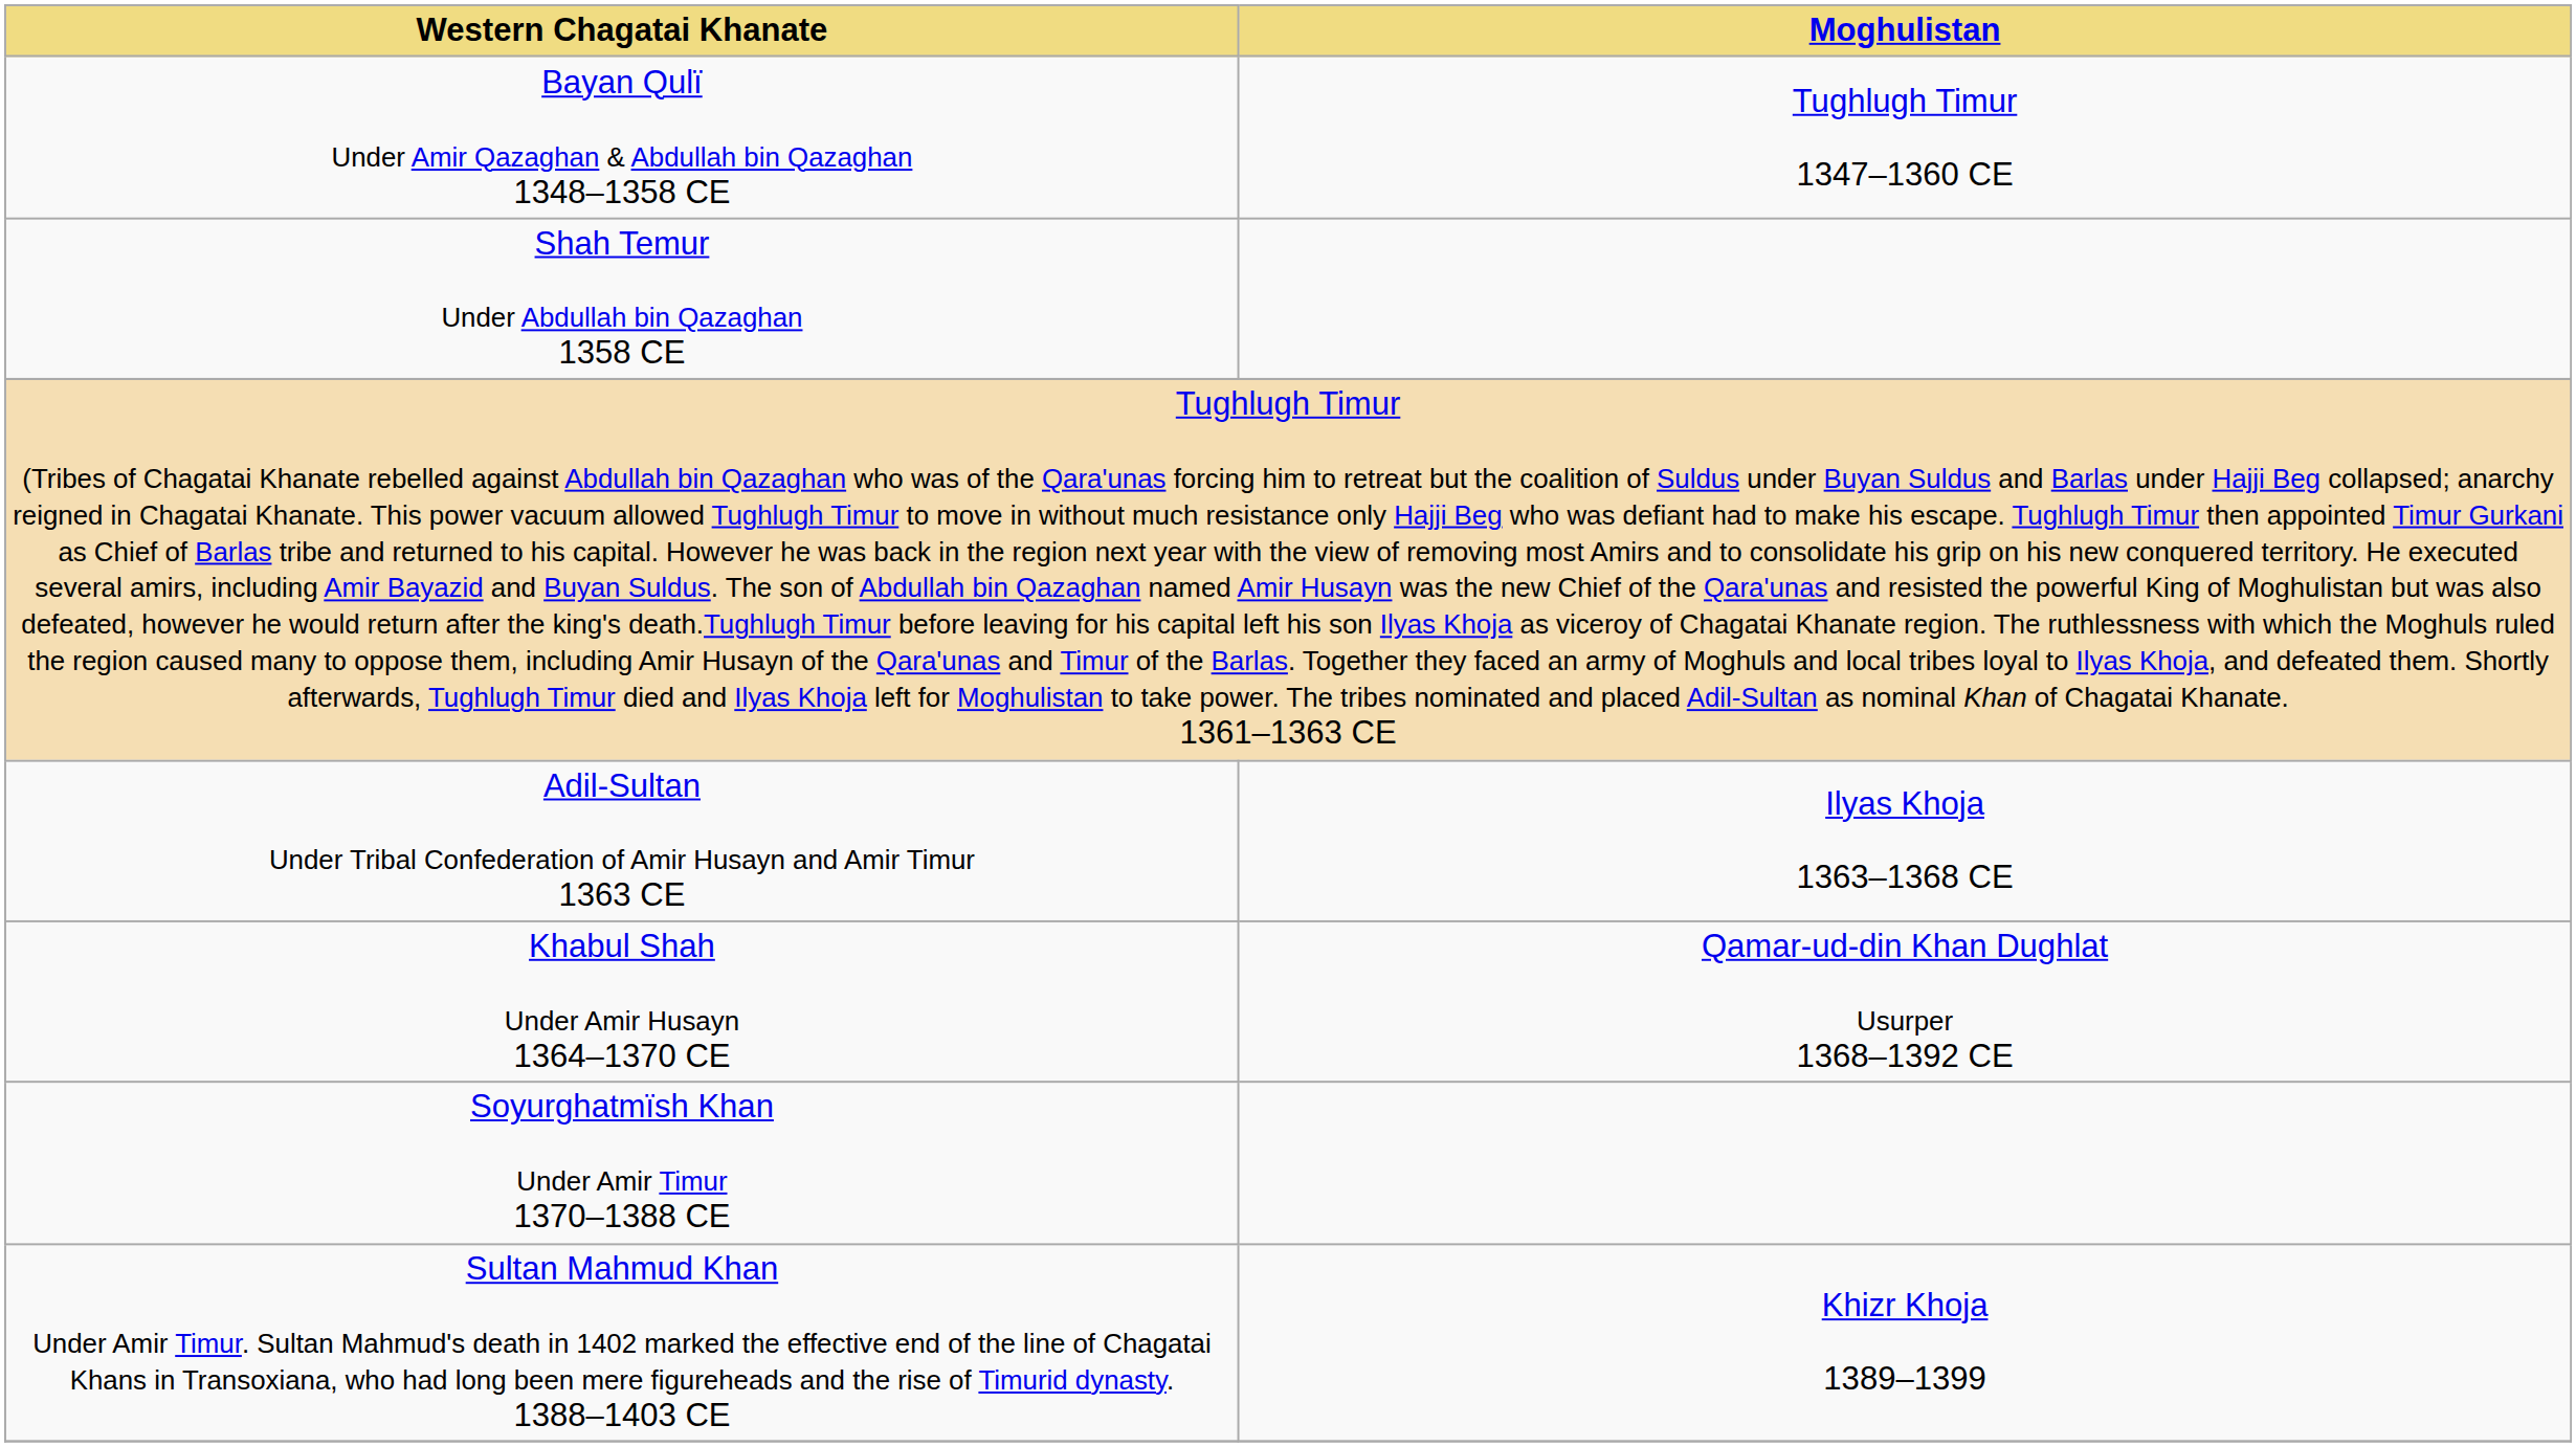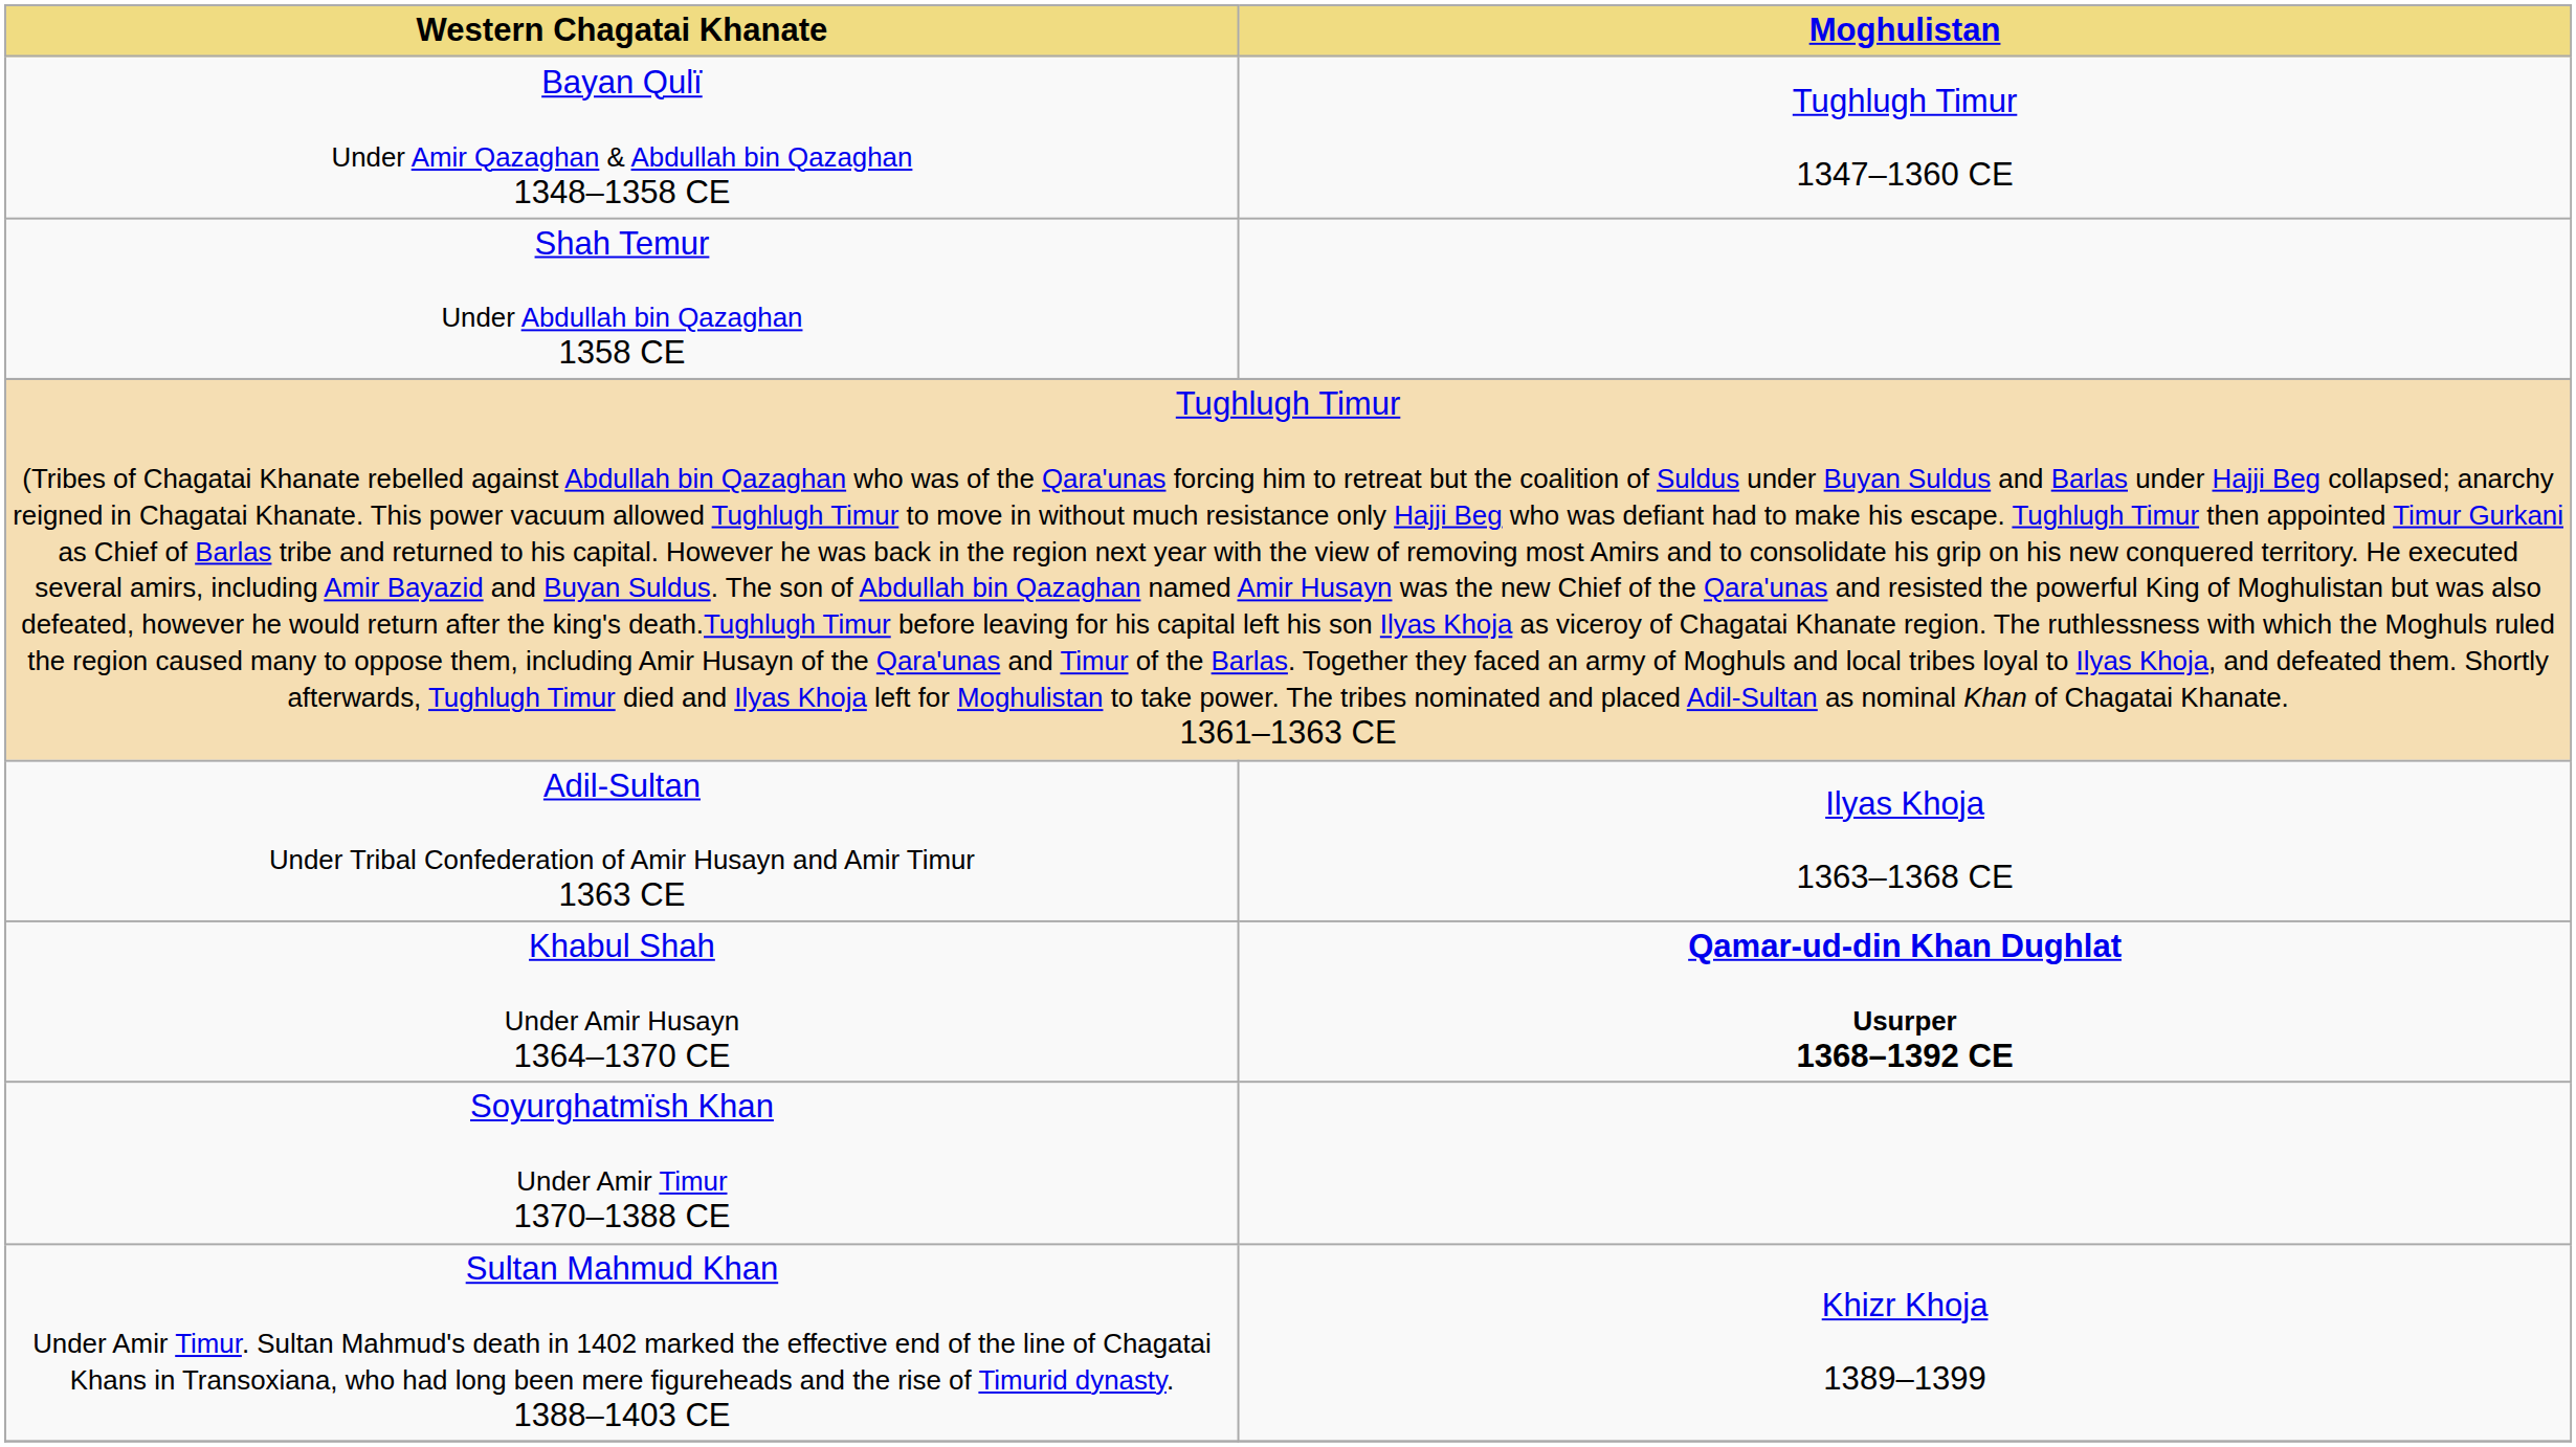Khabul Shah Under Amir Husayn 1364–1370 CE | Moghulistan: normal -> bold
